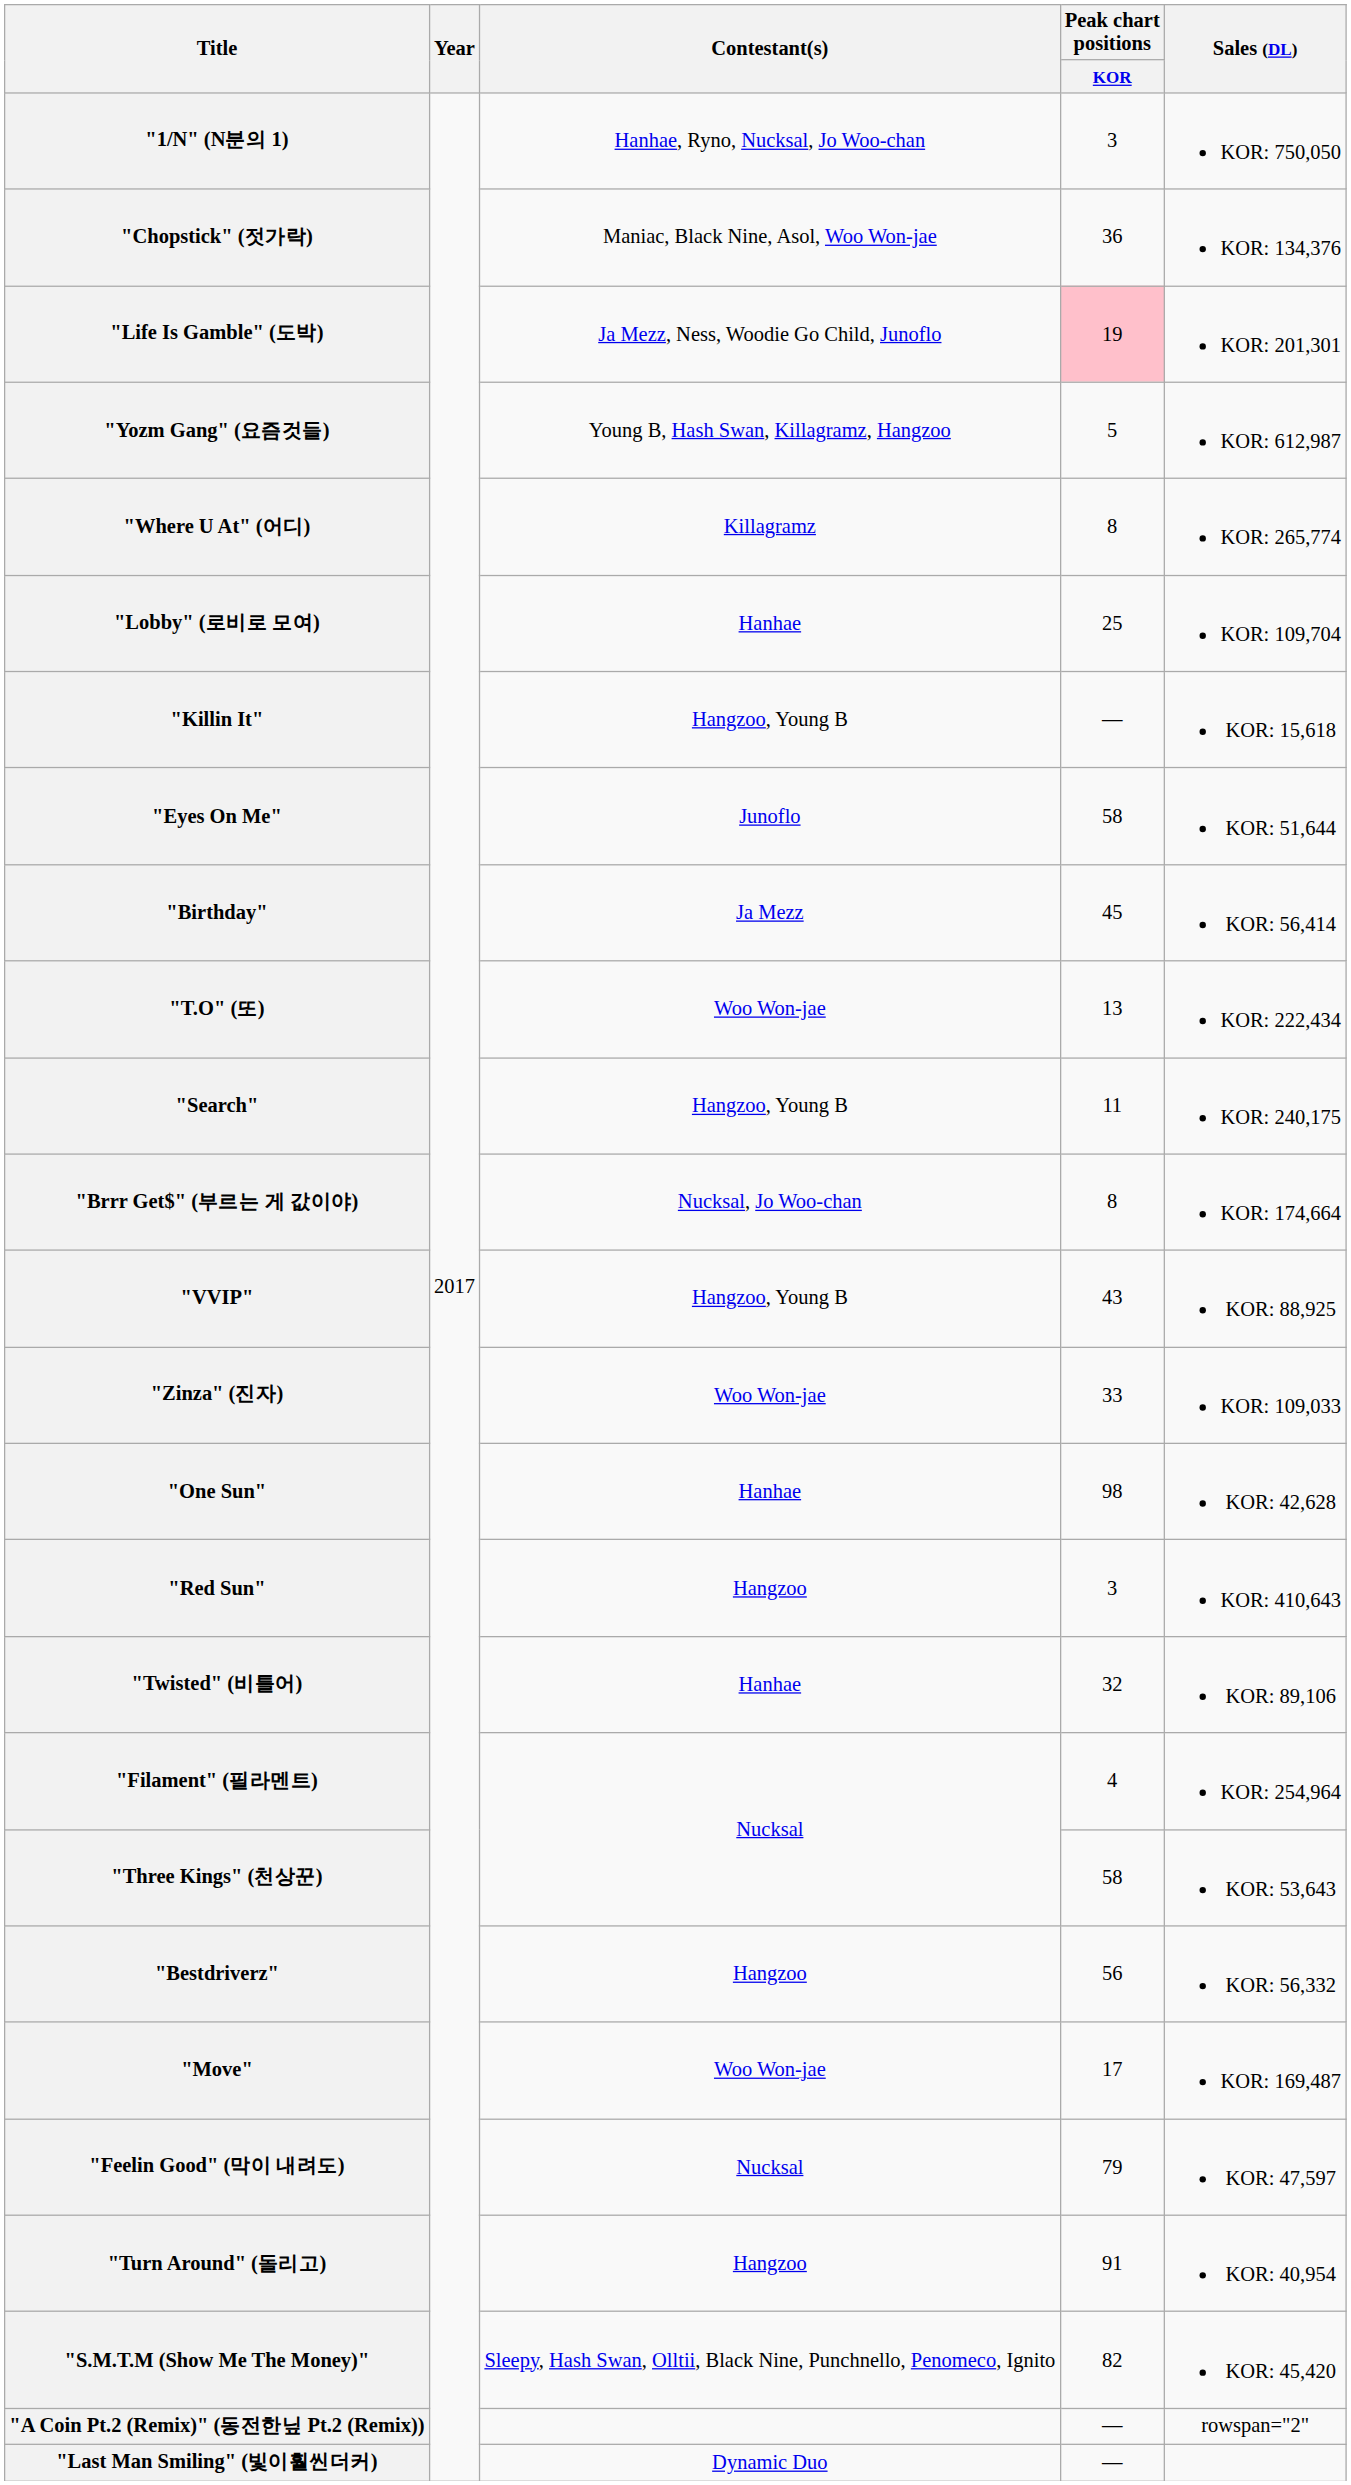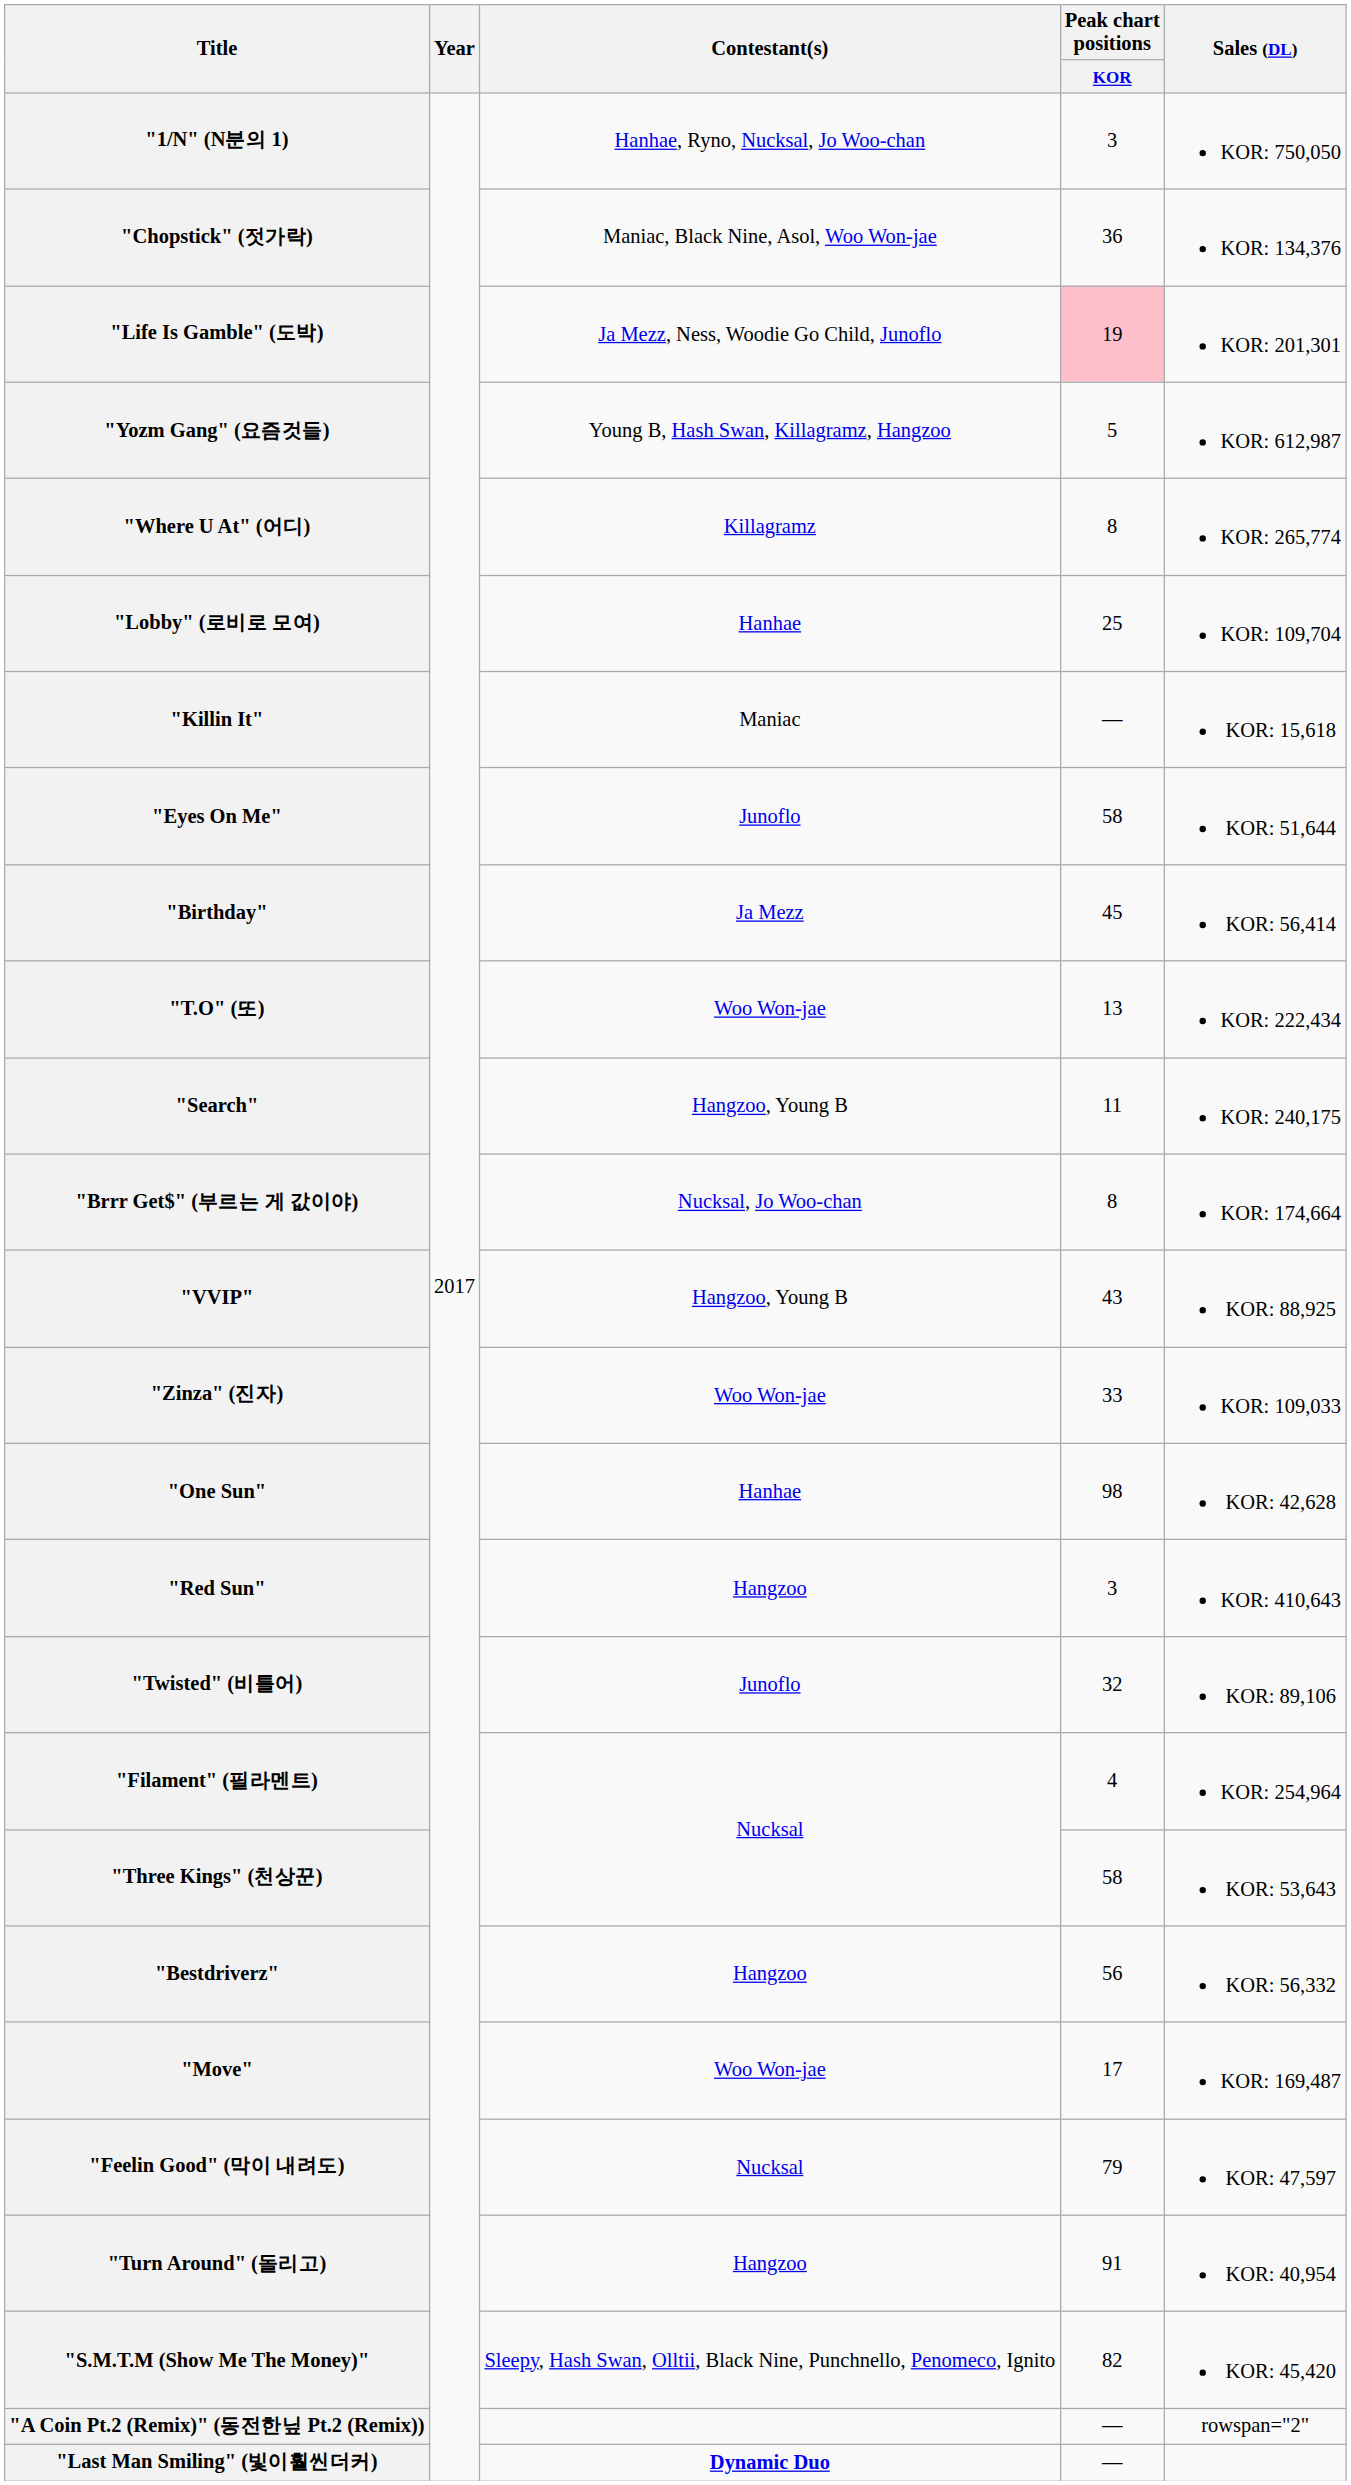"Killin It" | Contestant(s): Hangzoo, Young B -> Maniac
"Twisted" (비틀어) | Contestant(s): Hanhae -> Junoflo
"Last Man Smiling" (빛이훨씬더커) | Contestant(s): normal -> bold
